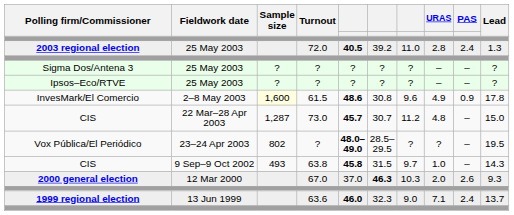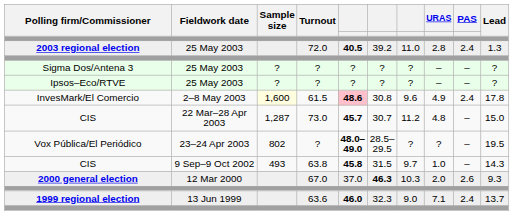InvesMark/El Comercio | column 5: no background -> pink background
InvesMark/El Comercio | PAS: 0.9 -> 2.4
